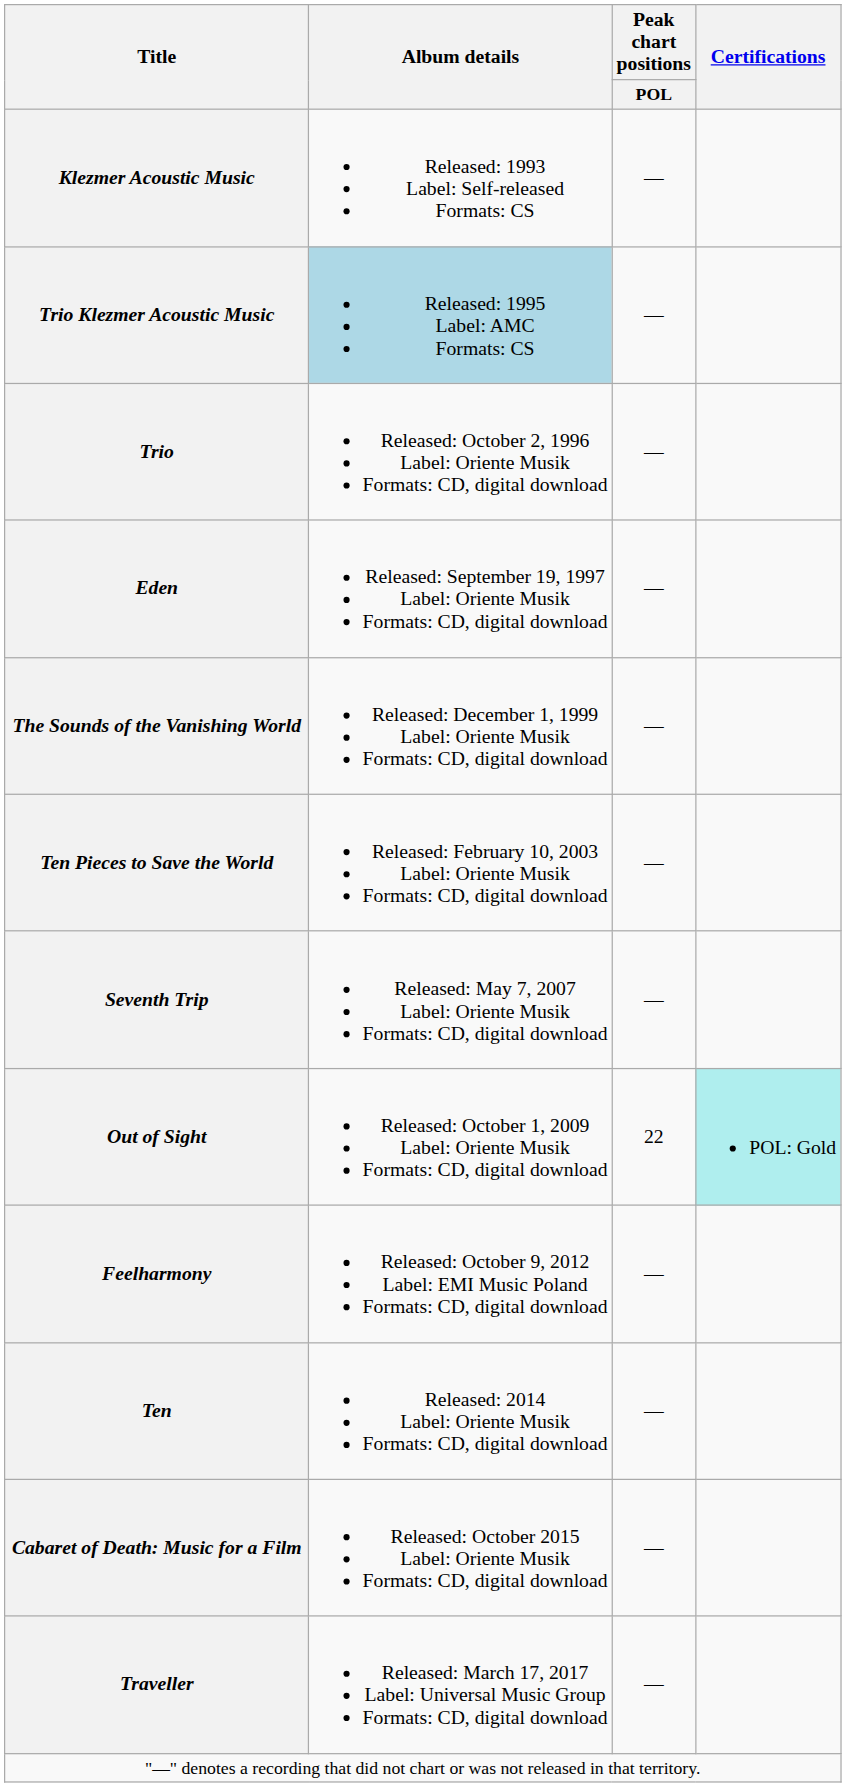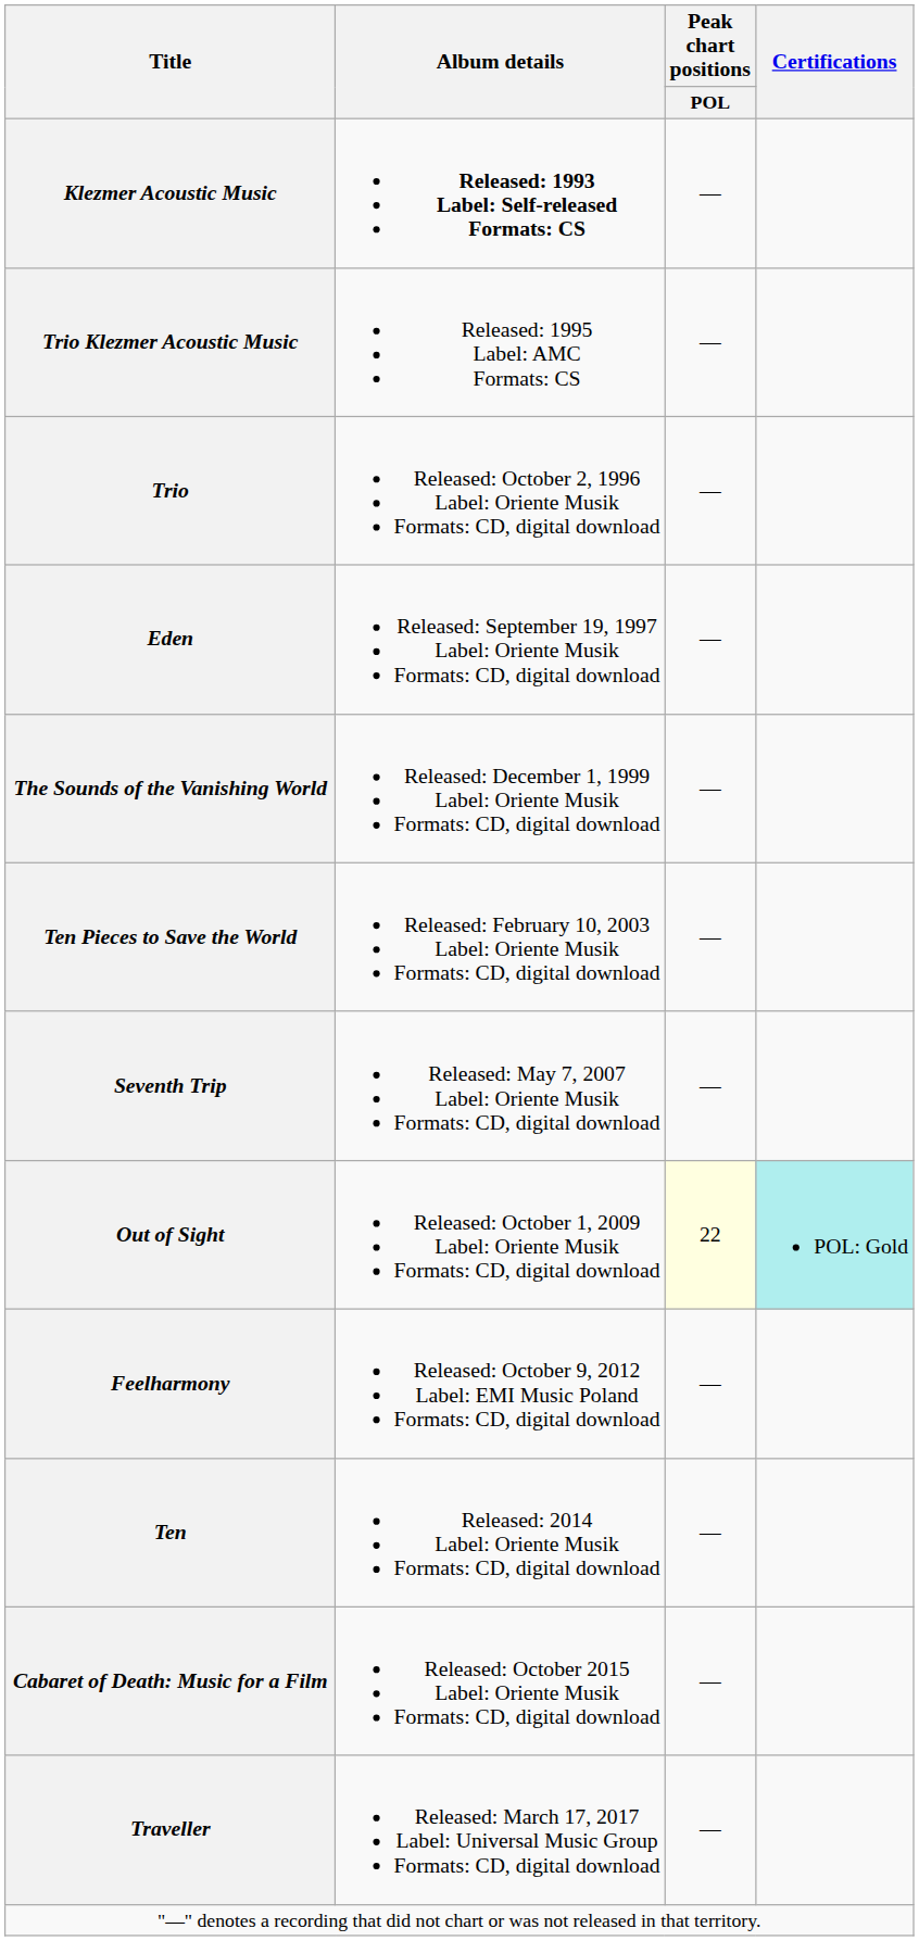Klezmer Acoustic Music | Album details: normal -> bold
Trio Klezmer Acoustic Music | Album details: lightblue background -> no background
Out of Sight | Peak chart positions / POL: no background -> lightyellow background
